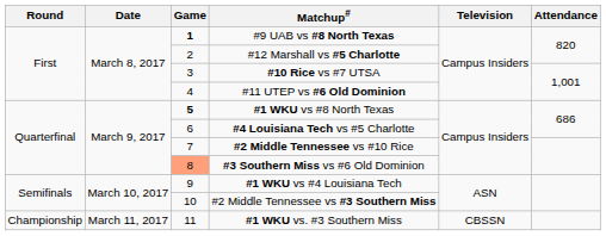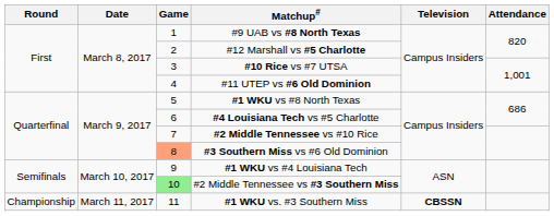#9 UAB vs #8 North Texas | Game: bold -> normal
#1 WKU vs #8 North Texas | Game: bold -> normal
#2 Middle Tennessee vs #3 Southern Miss | Game: no background -> lightgreen background
#1 WKU vs. #3 Southern Miss | Television: normal -> bold
